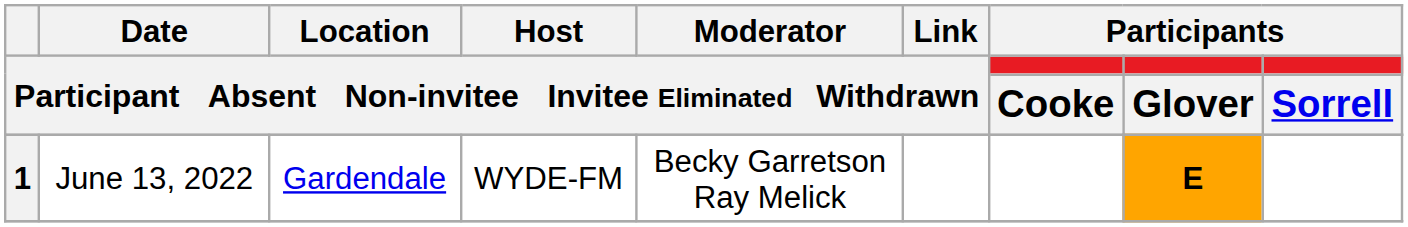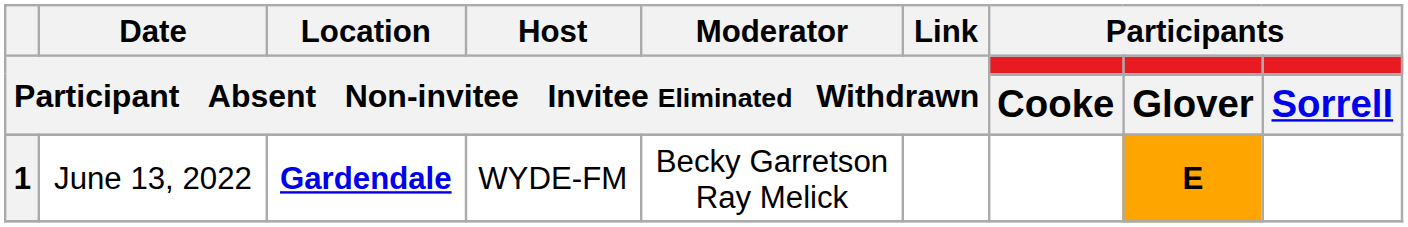1 | column 3: normal -> bold
